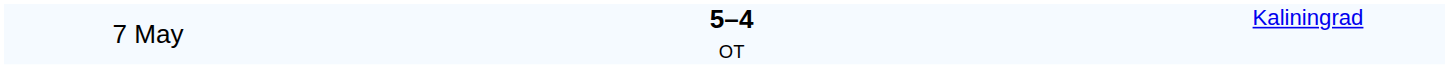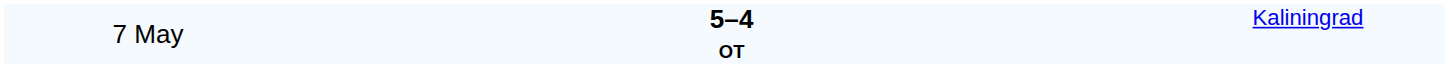OT | column 2: normal -> bold
